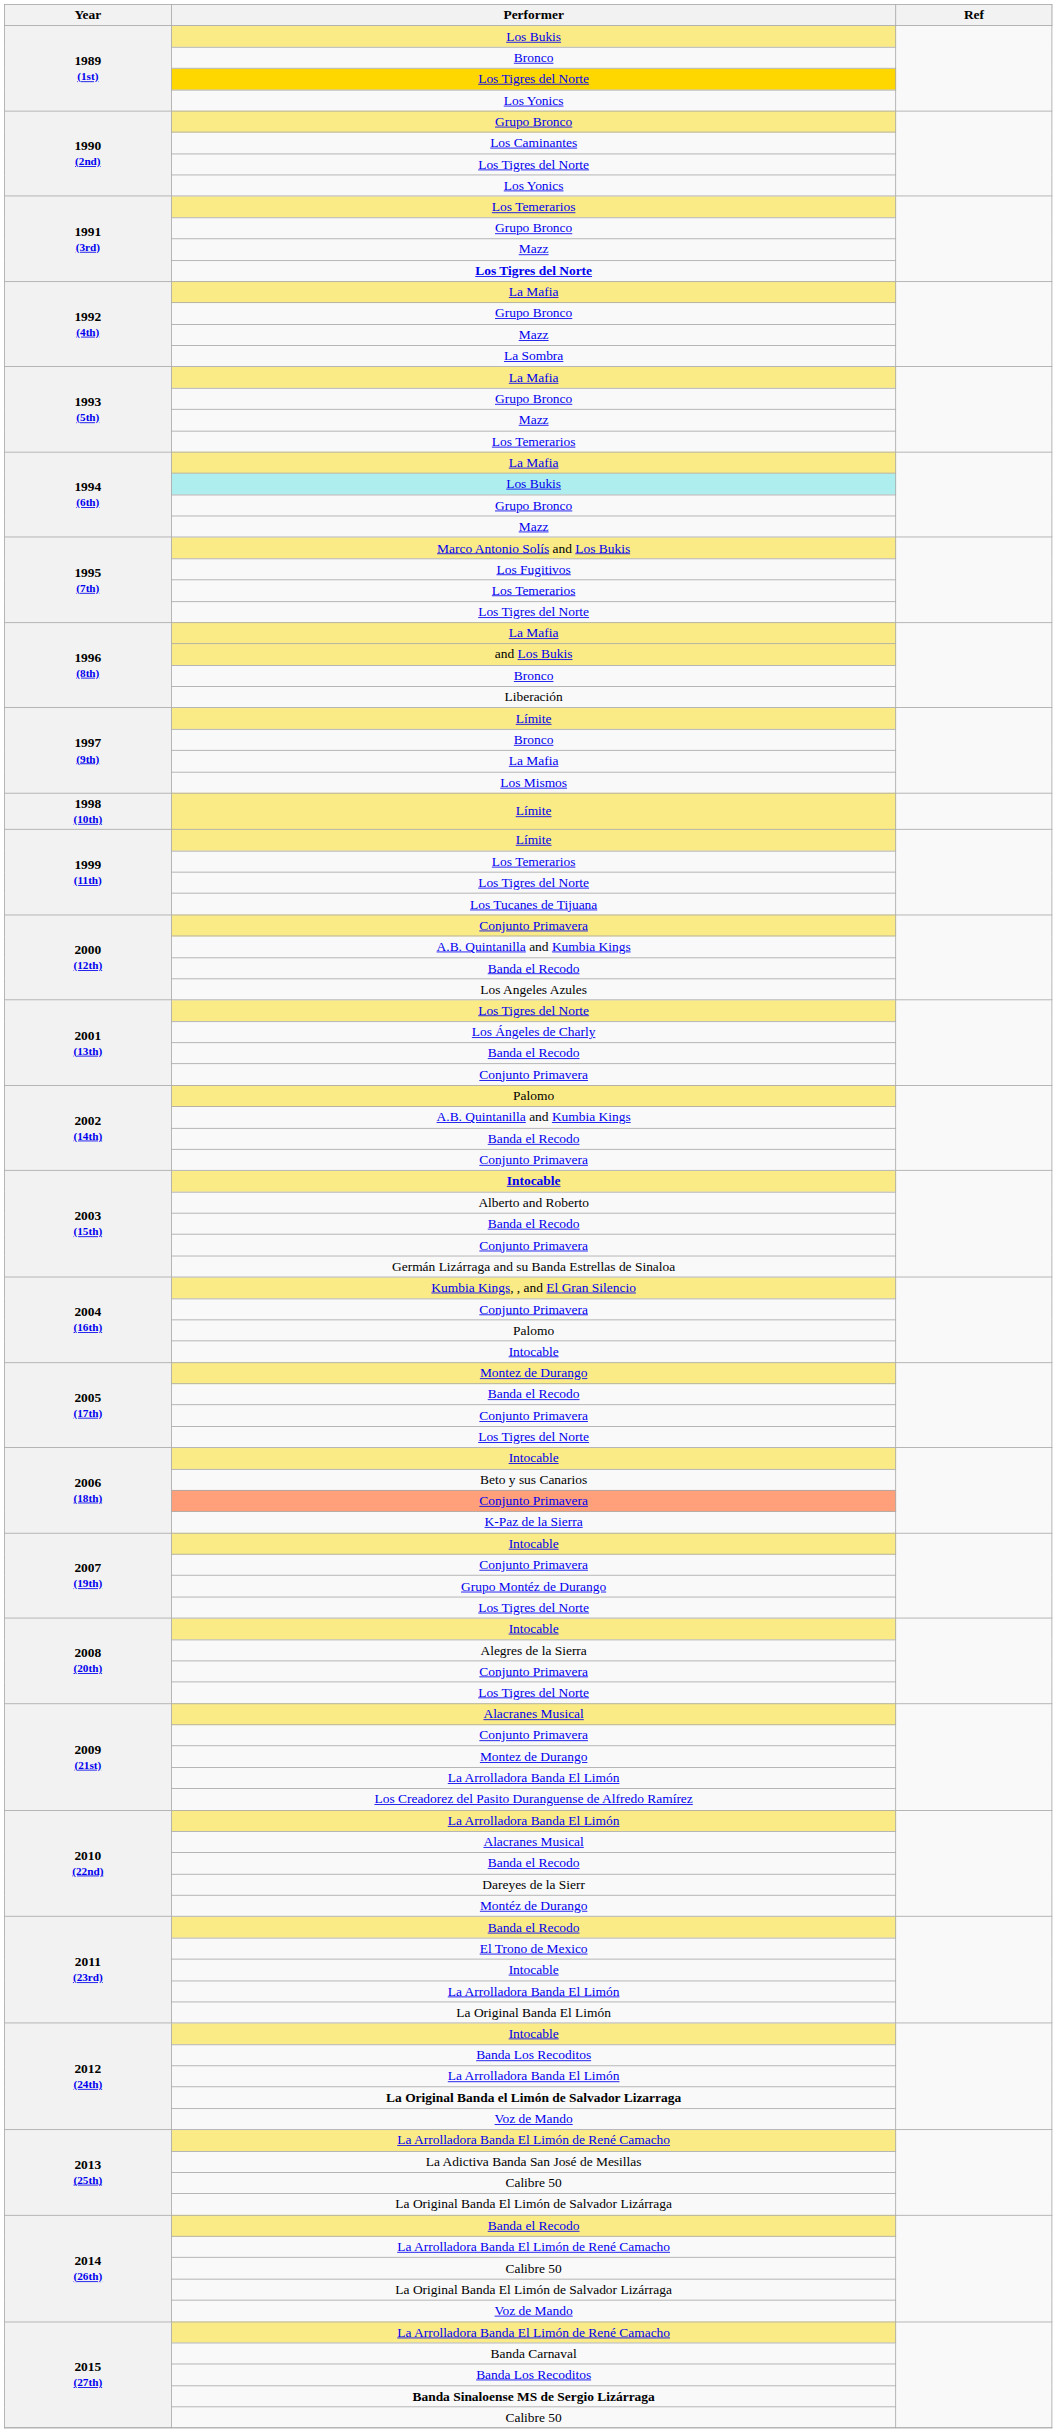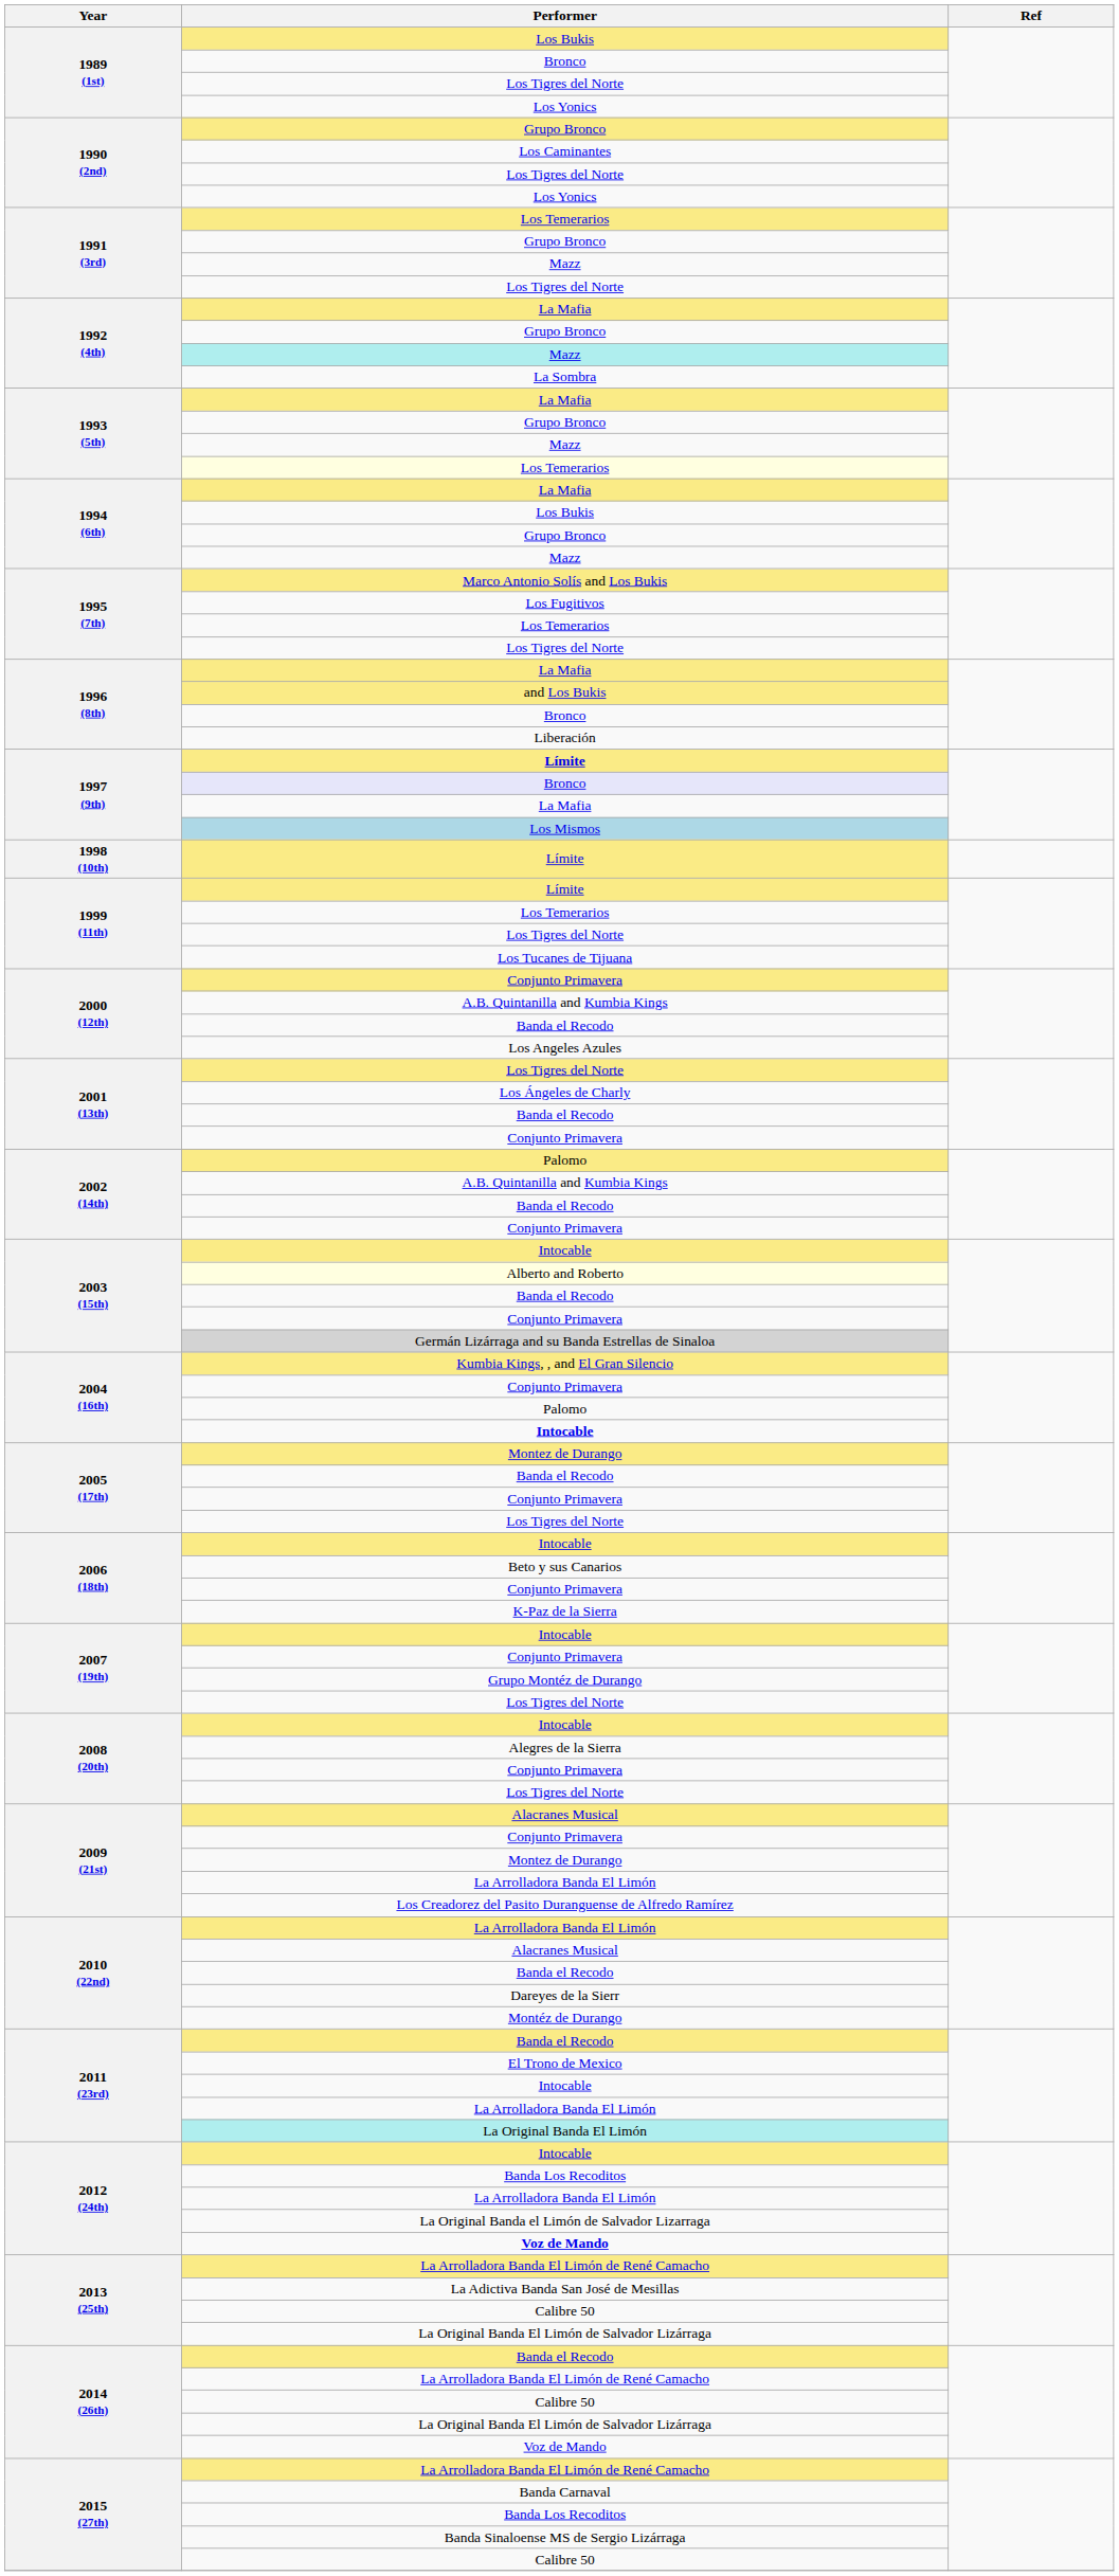1989 (1st) / Los Tigres del Norte | Performer: gold background -> no background
1991 (3rd) / Los Tigres del Norte | Performer: bold -> normal
1992 (4th) / Mazz | Performer: no background -> paleturquoise background
1993 (5th) / Los Temerarios | Performer: no background -> lightyellow background
1994 (6th) / Los Bukis | Performer: paleturquoise background -> no background
1997 (9th) / Límite | Performer: normal -> bold
1997 (9th) / Bronco | Performer: no background -> lavender background
Los Mismos | Performer: no background -> lightblue background
2003 (15th) / Intocable | Performer: bold -> normal
Alberto and Roberto | Performer: no background -> lightyellow background
Germán Lizárraga and su Banda Estrellas de Sinaloa | Performer: no background -> lightgrey background
2004 (16th) / Intocable | Performer: normal -> bold
2006 (18th) / Conjunto Primavera | Performer: lightsalmon background -> no background
La Original Banda El Limón | Performer: no background -> paleturquoise background
La Original Banda el Limón de Salvador Lizarraga | Performer: bold -> normal
2012 (24th) / Voz de Mando | Performer: normal -> bold
Banda Sinaloense MS de Sergio Lizárraga | Performer: bold -> normal
